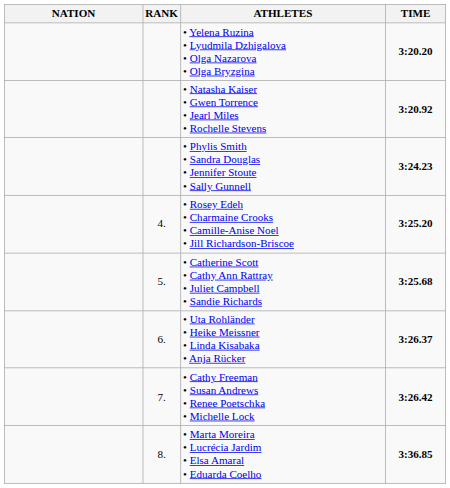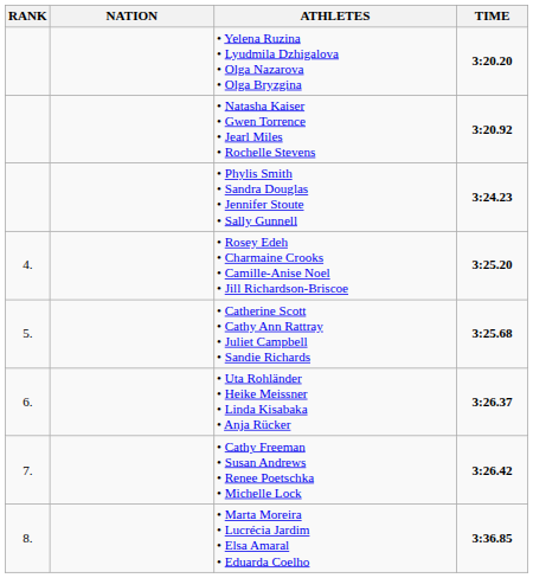columns swapped: RANK <-> NATION
